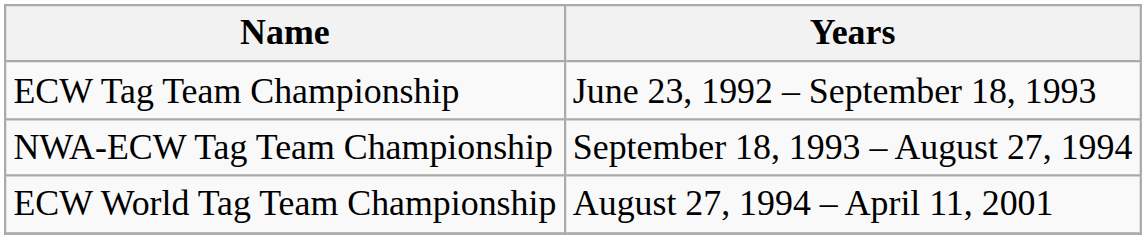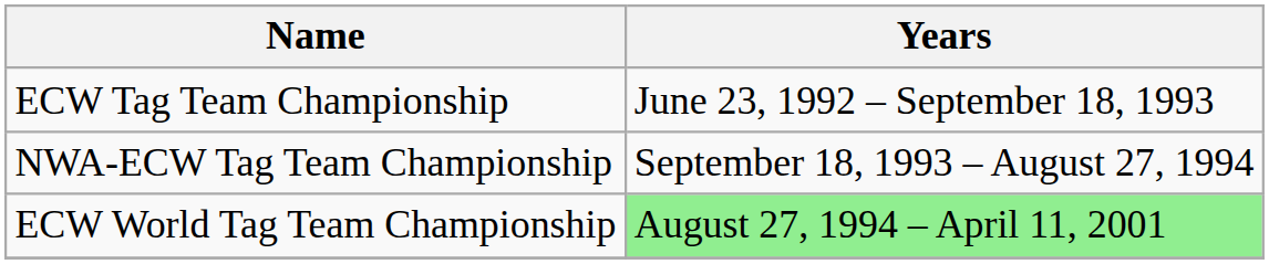ECW World Tag Team Championship | Years: no background -> lightgreen background
